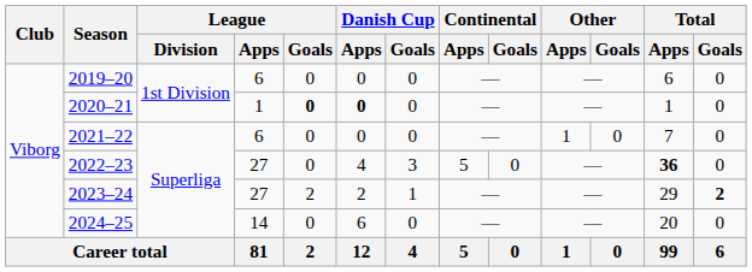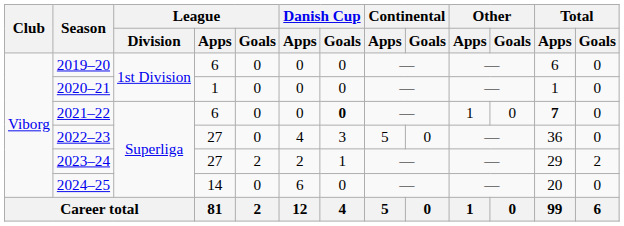2020–21 | League / Goals: bold -> normal
2020–21 | Danish Cup / Apps: bold -> normal
2021–22 | Danish Cup / Goals: normal -> bold
2021–22 | Total / Apps: normal -> bold
2022–23 | Total / Apps: bold -> normal
2023–24 | Total / Goals: bold -> normal
